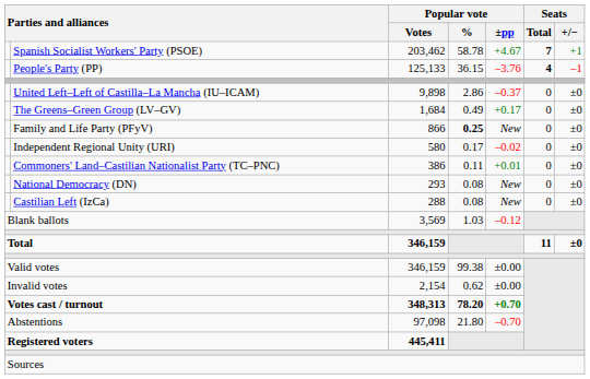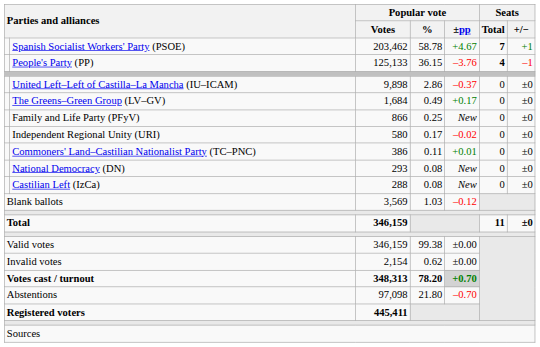Family and Life Party (PFyV) | Popular vote / %: bold -> normal
Votes cast / turnout | Popular vote / ±pp: no background -> lightgrey background
